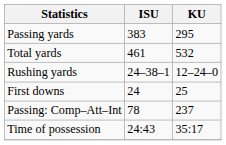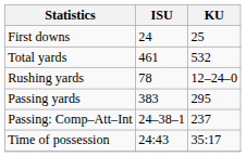rows swapped: First downs <-> Passing yards
Rushing yards | ISU: 24–38–1 -> 78
Passing: Comp–Att–Int | ISU: 78 -> 24–38–1
